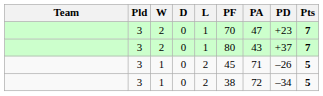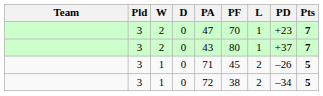columns swapped: L <-> PA
